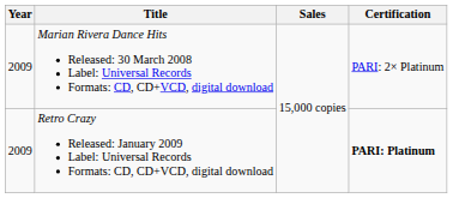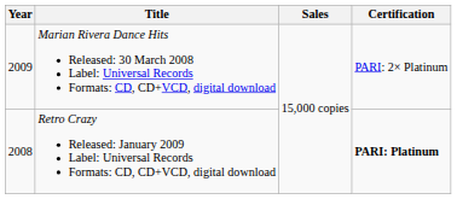row 3 | Year: 2009 -> 2008
